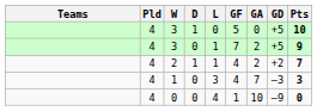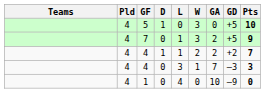columns swapped: W <-> GF
